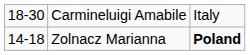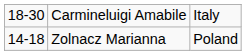Zolnacz Marianna | column 3: bold -> normal
